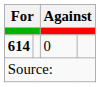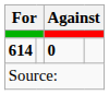614 | column 3: normal -> bold
